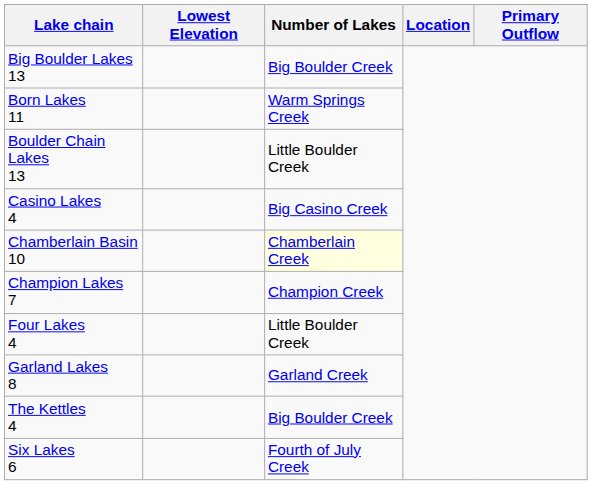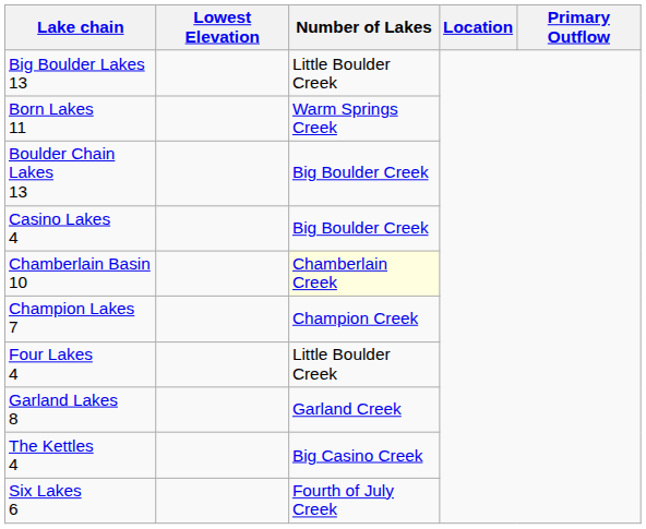Big Boulder Lakes 13 | Number of Lakes: Big Boulder Creek -> Little Boulder Creek
Boulder Chain Lakes 13 | Number of Lakes: Little Boulder Creek -> Big Boulder Creek
Casino Lakes 4 | Number of Lakes: Big Casino Creek -> Big Boulder Creek
The Kettles 4 | Number of Lakes: Big Boulder Creek -> Big Casino Creek
